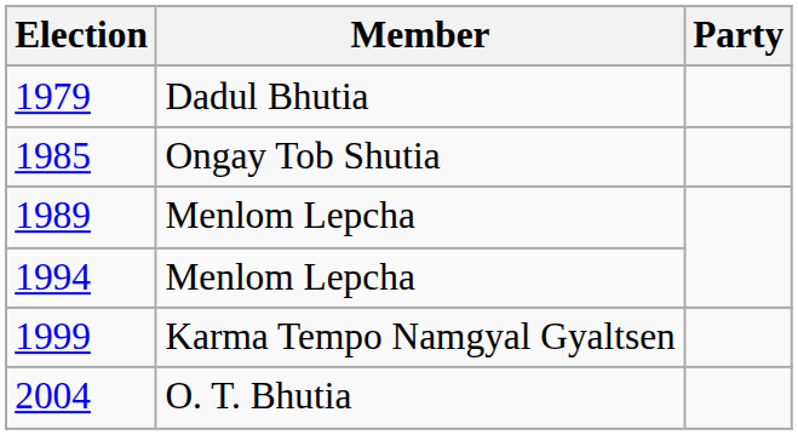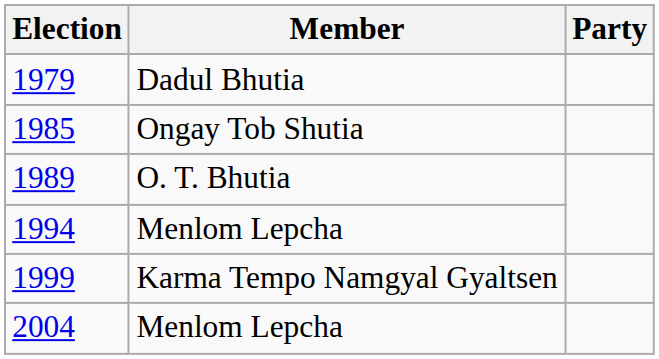1989 | Member: Menlom Lepcha -> O. T. Bhutia
2004 | Member: O. T. Bhutia -> Menlom Lepcha
